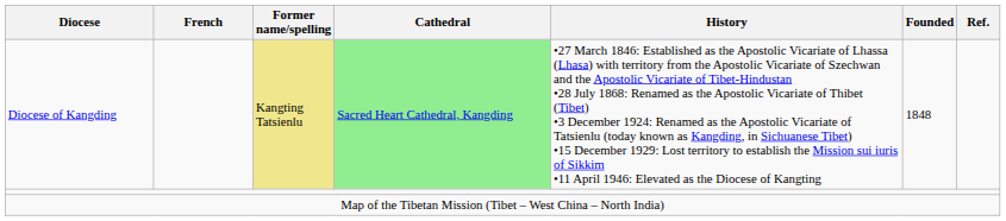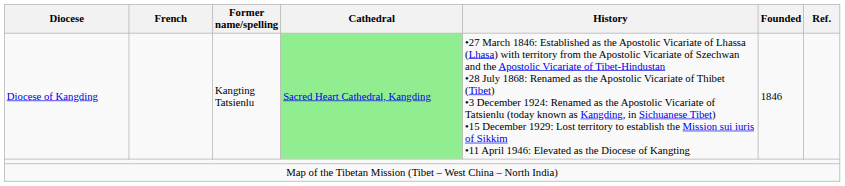Diocese of Kangding | Former name/spelling: khaki background -> no background
Diocese of Kangding | Founded: 1848 -> 1846
